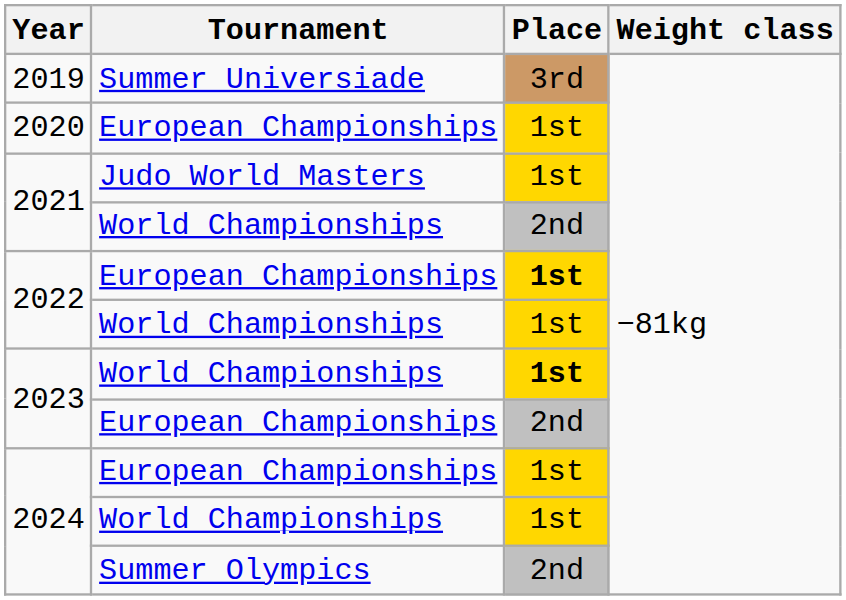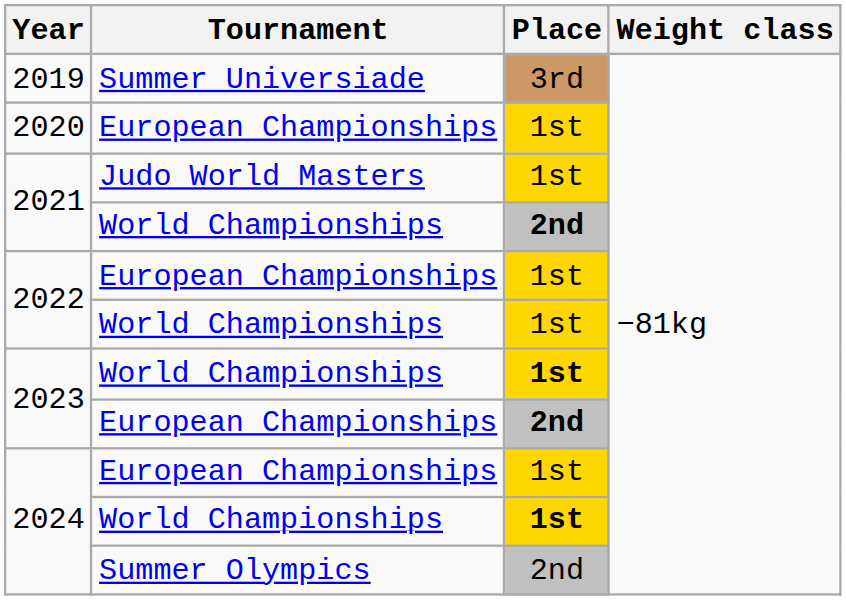2021 / World Championships | Place: normal -> bold
2022 / European Championships | Place: bold -> normal
2023 / European Championships | Place: normal -> bold
2024 / World Championships | Place: normal -> bold
